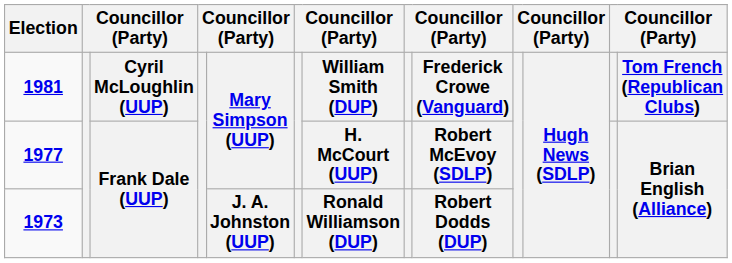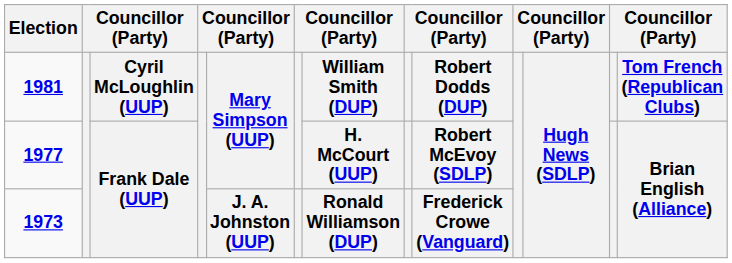1981 | column 9: Frederick Crowe (Vanguard) -> Robert Dodds (DUP)
1973 | column 9: Robert Dodds (DUP) -> Frederick Crowe (Vanguard)
